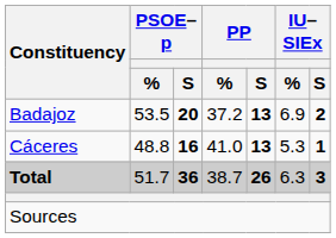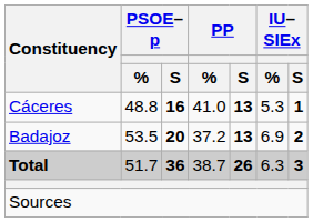rows swapped: Badajoz <-> Cáceres
